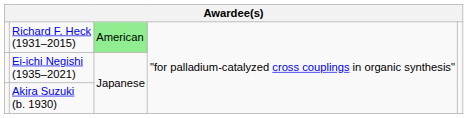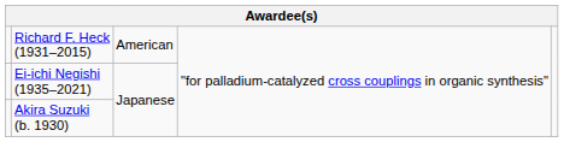Richard F. Heck (1931–2015) | column 3: lightgreen background -> no background
